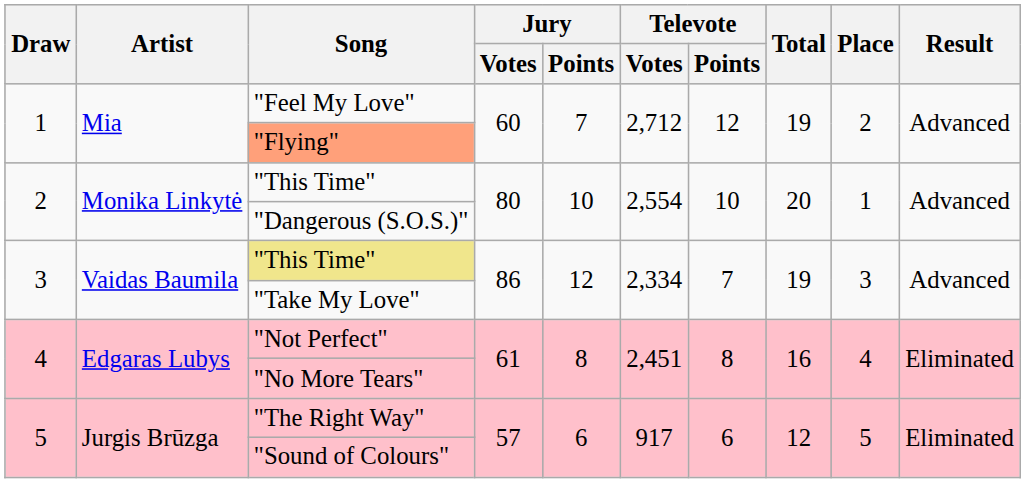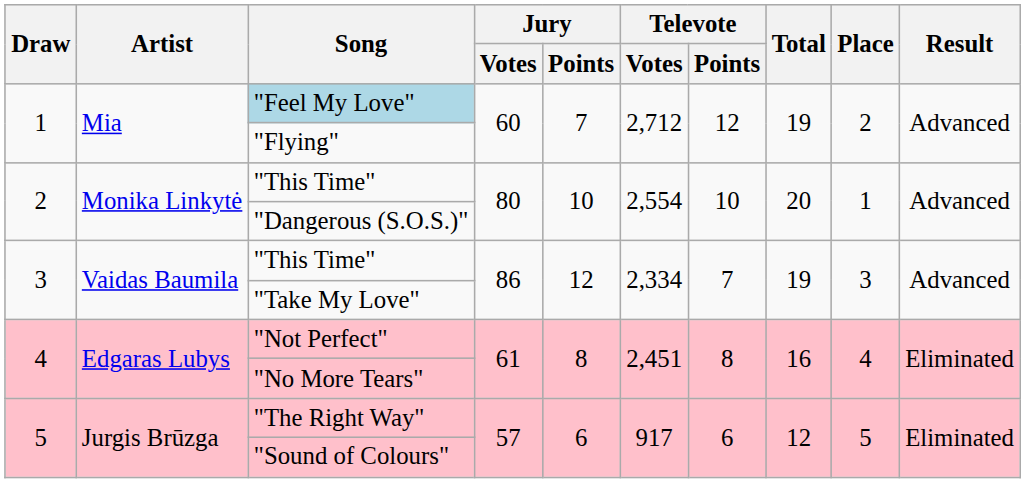"Feel My Love" | Song: no background -> lightblue background
"Flying" | Song: lightsalmon background -> no background
3 / "This Time" | Song: khaki background -> no background
